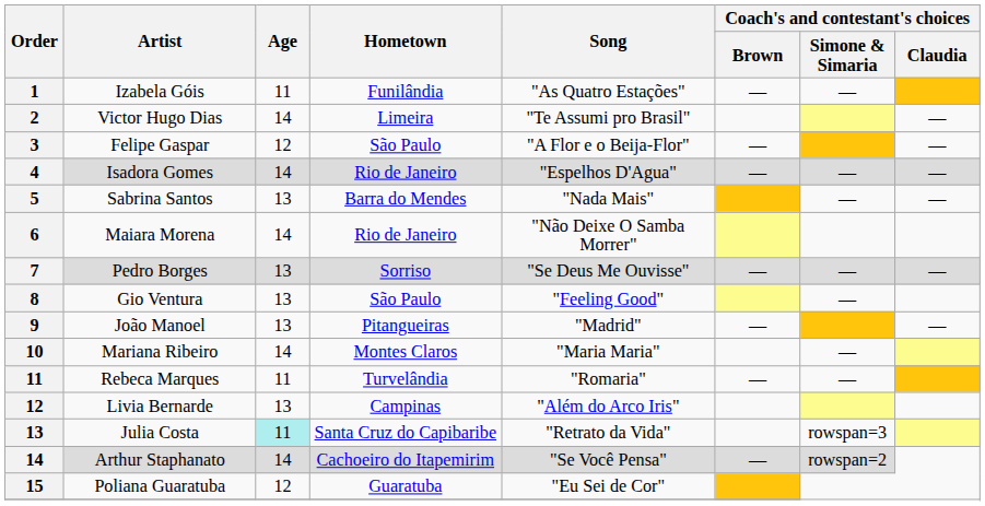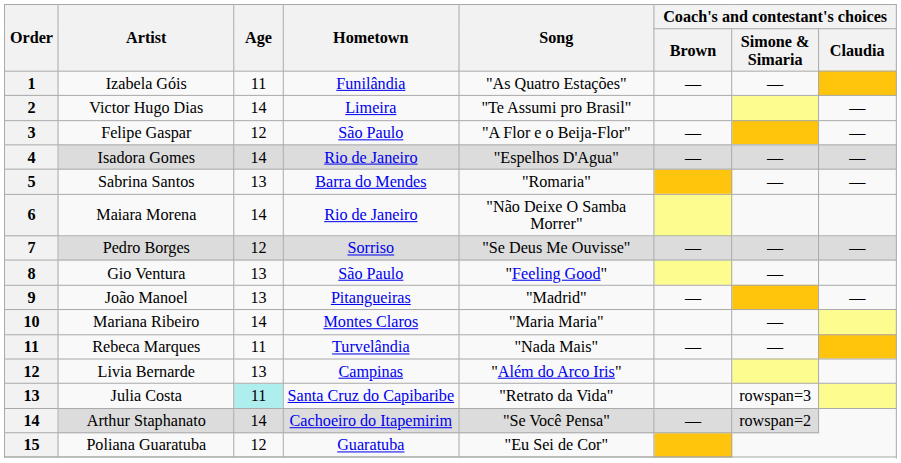Sabrina Santos | Song: "Nada Mais" -> "Romaria"
Pedro Borges | Age: 13 -> 12
Rebeca Marques | Song: "Romaria" -> "Nada Mais"
